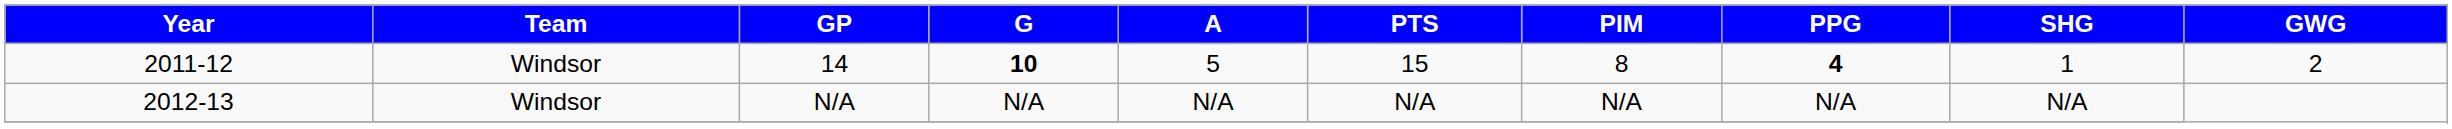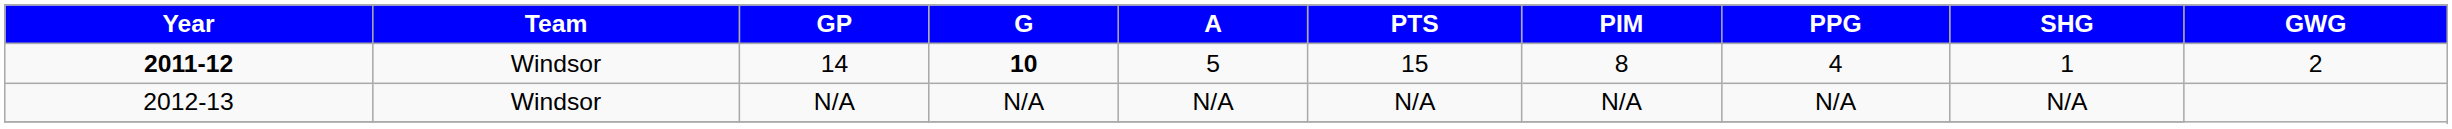14 | Year: normal -> bold
14 | PPG: bold -> normal
